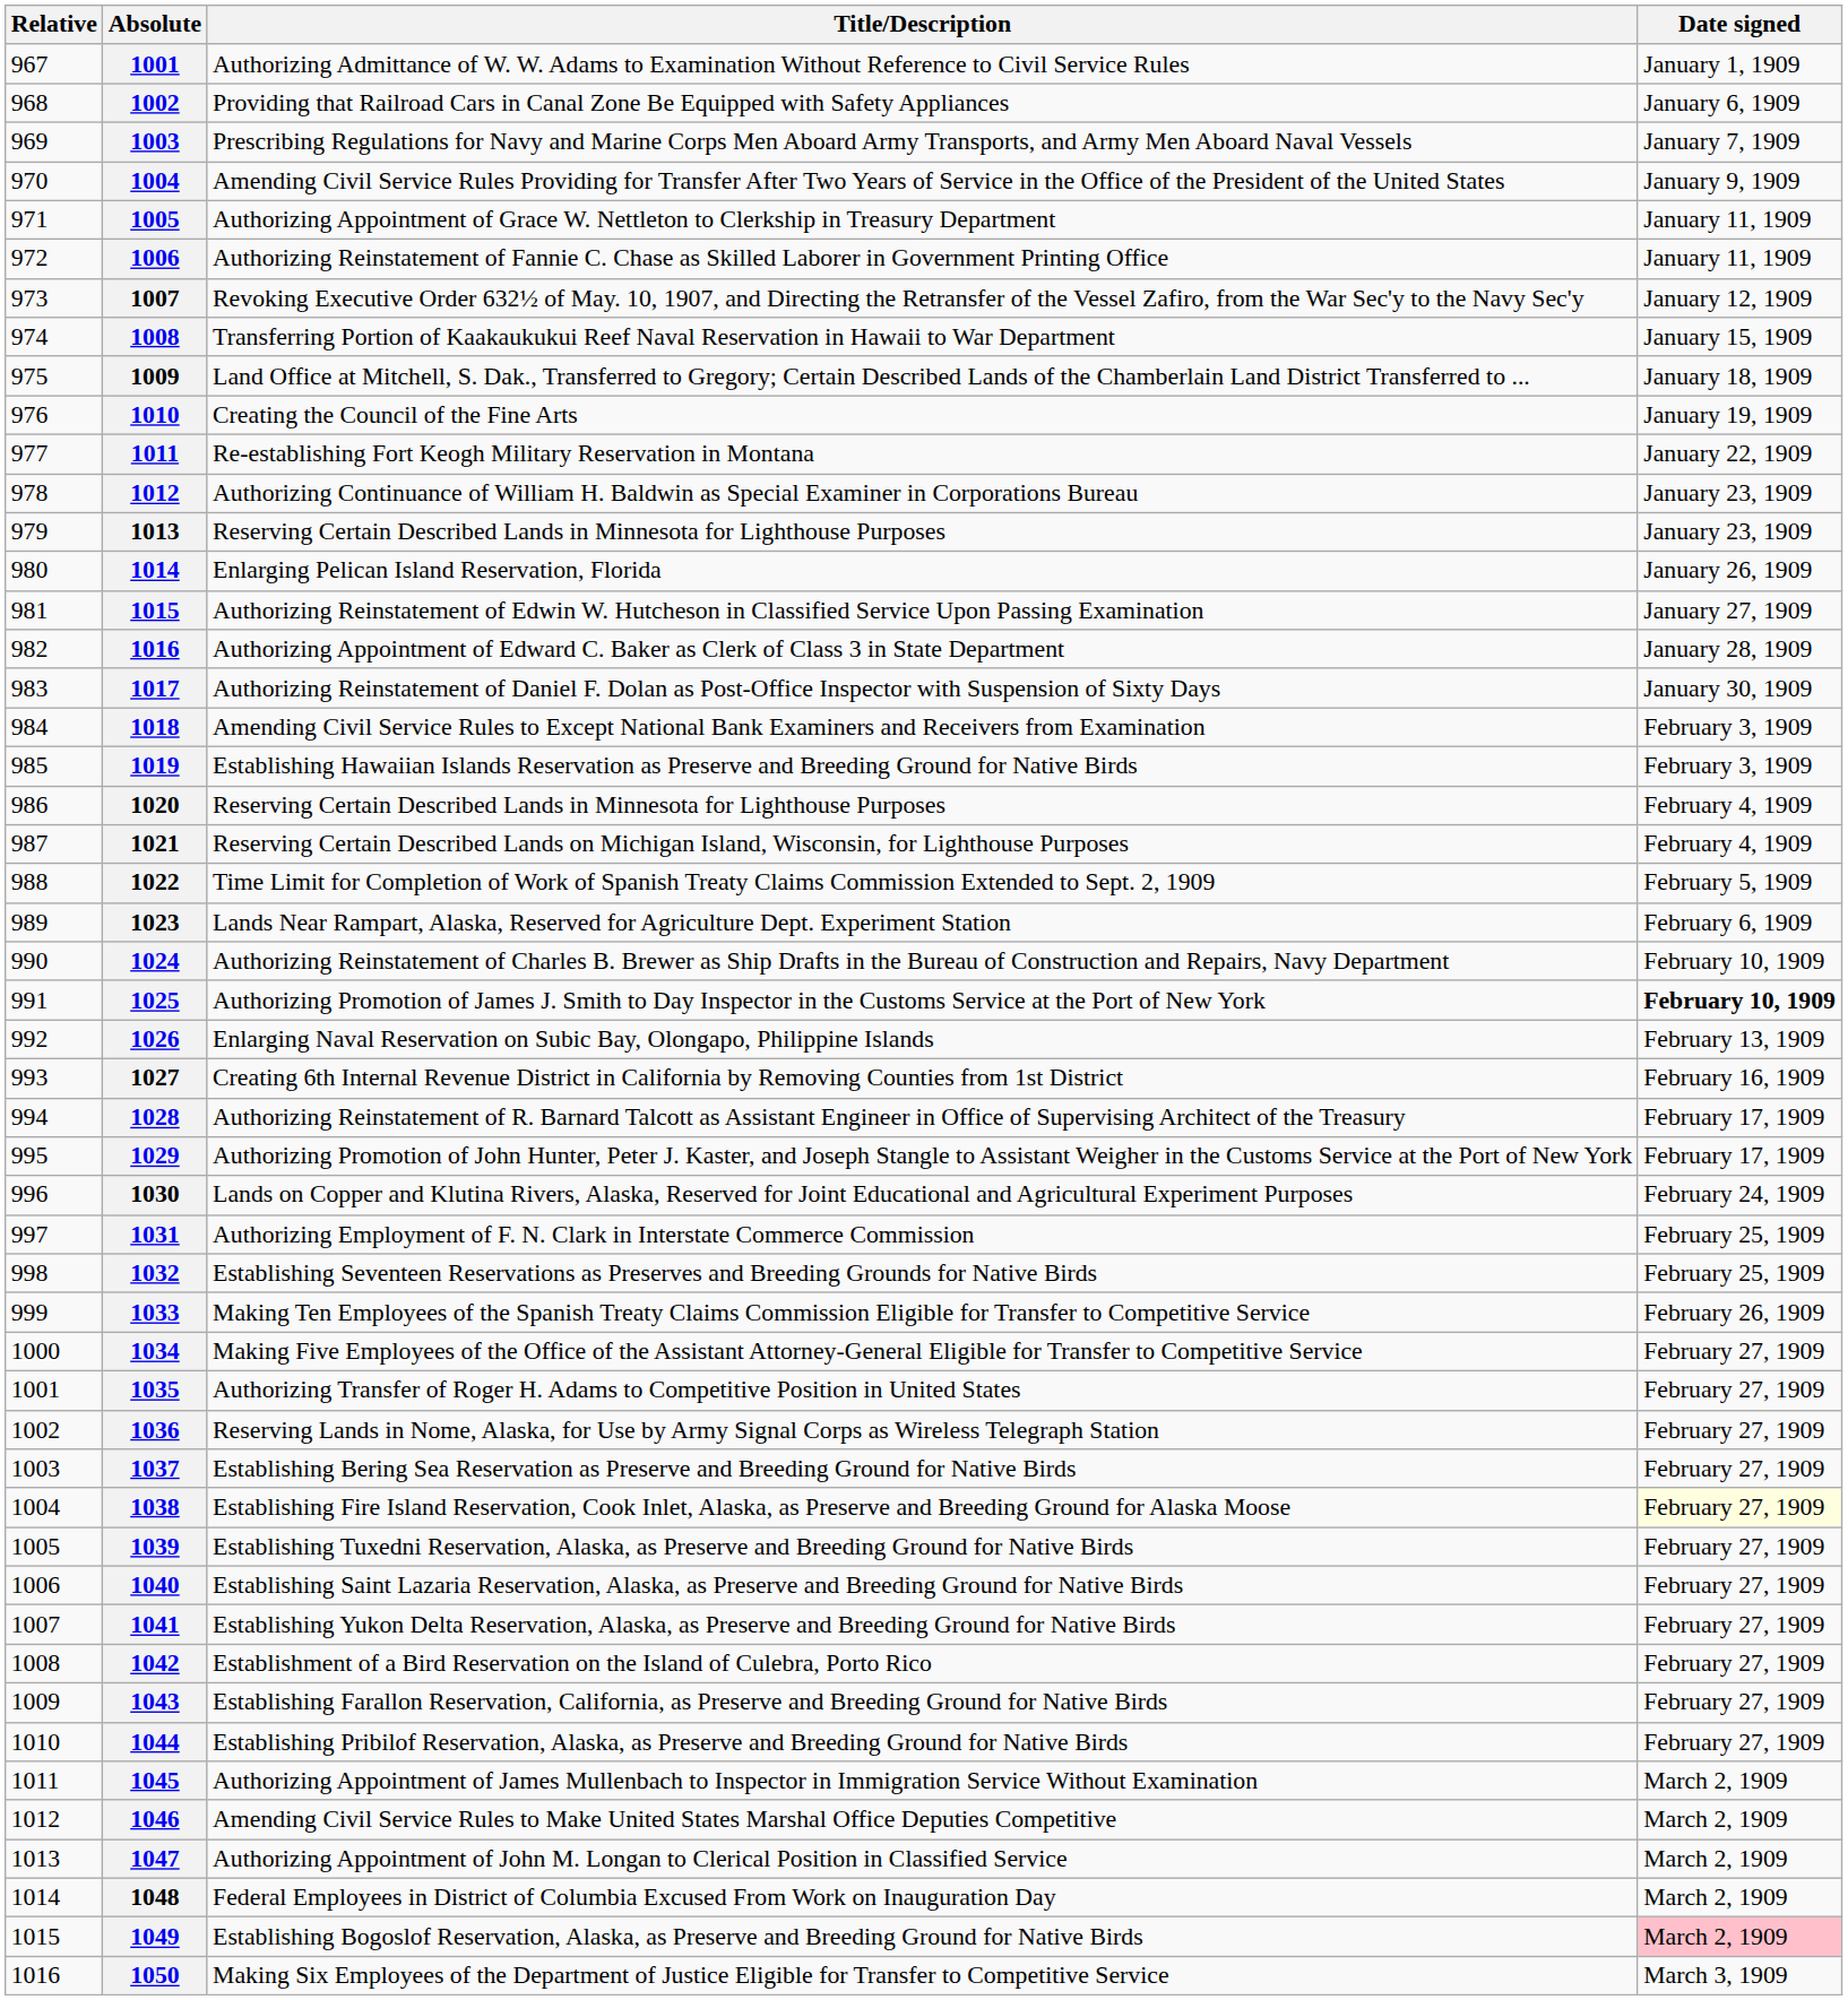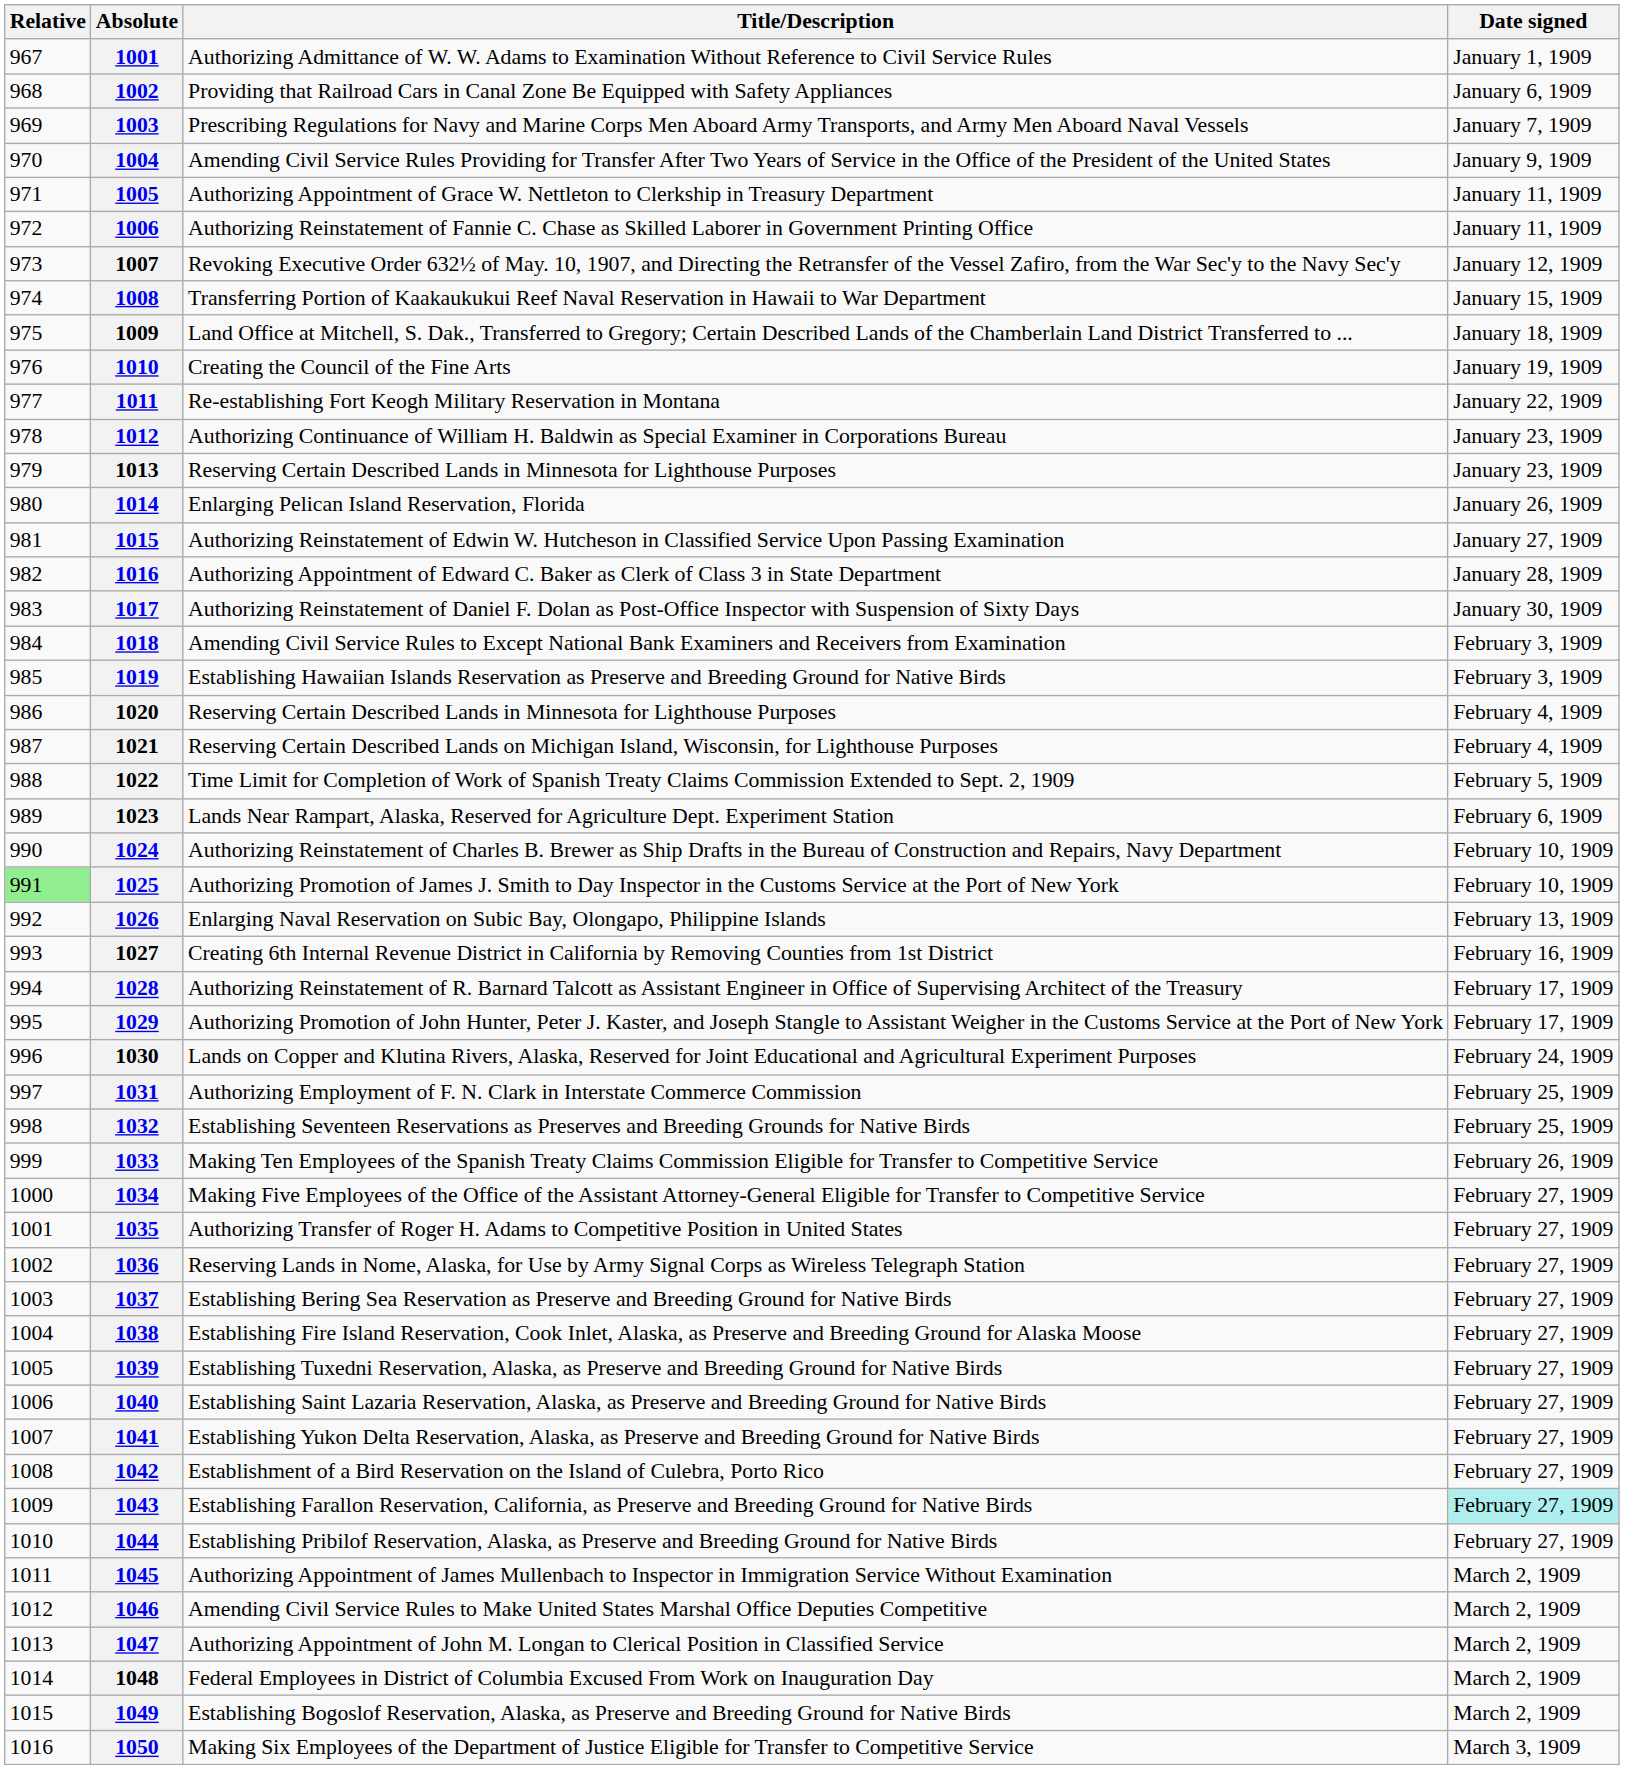1025 | Relative: no background -> lightgreen background
1025 | Date signed: bold -> normal
1038 | Date signed: lightyellow background -> no background
1043 | Date signed: no background -> paleturquoise background
1049 | Date signed: pink background -> no background
